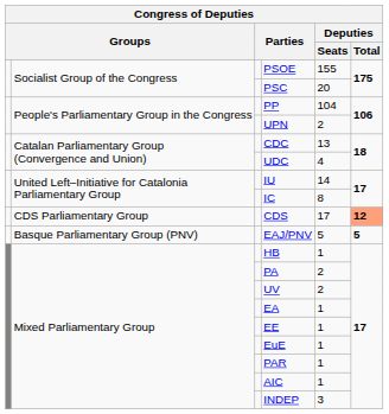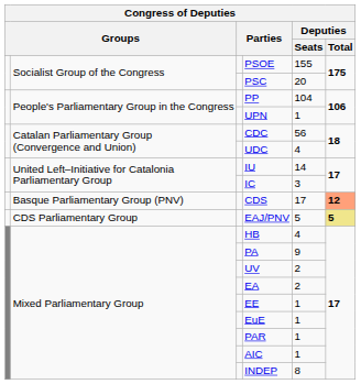UPN | Deputies / Seats: 2 -> 1
CDC | Deputies / Seats: 13 -> 56
IC | Deputies / Seats: 8 -> 3
CDS | column 2: CDS Parliamentary Group -> Basque Parliamentary Group (PNV)
EAJ/PNV | column 2: Basque Parliamentary Group (PNV) -> CDS Parliamentary Group
EAJ/PNV | Deputies / Total: no background -> khaki background
HB | Deputies / Seats: 1 -> 4
PA | Deputies / Seats: 2 -> 9
EA | Deputies / Seats: 1 -> 2
INDEP | Deputies / Seats: 3 -> 8
